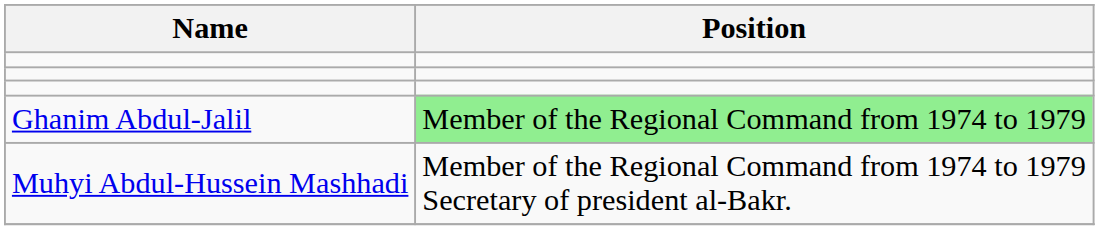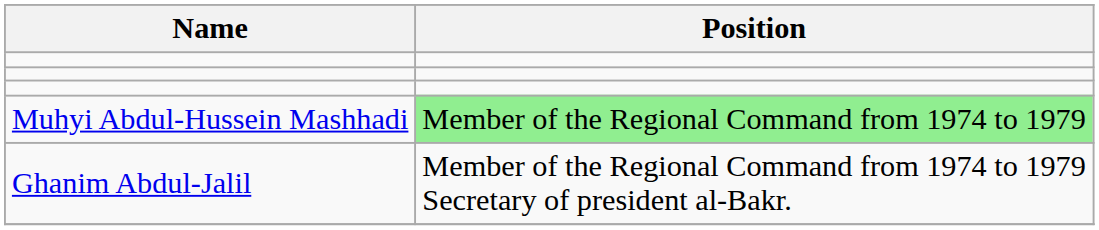row 5 | Name: Ghanim Abdul-Jalil -> Muhyi Abdul-Hussein Mashhadi
row 6 | Name: Muhyi Abdul-Hussein Mashhadi -> Ghanim Abdul-Jalil
